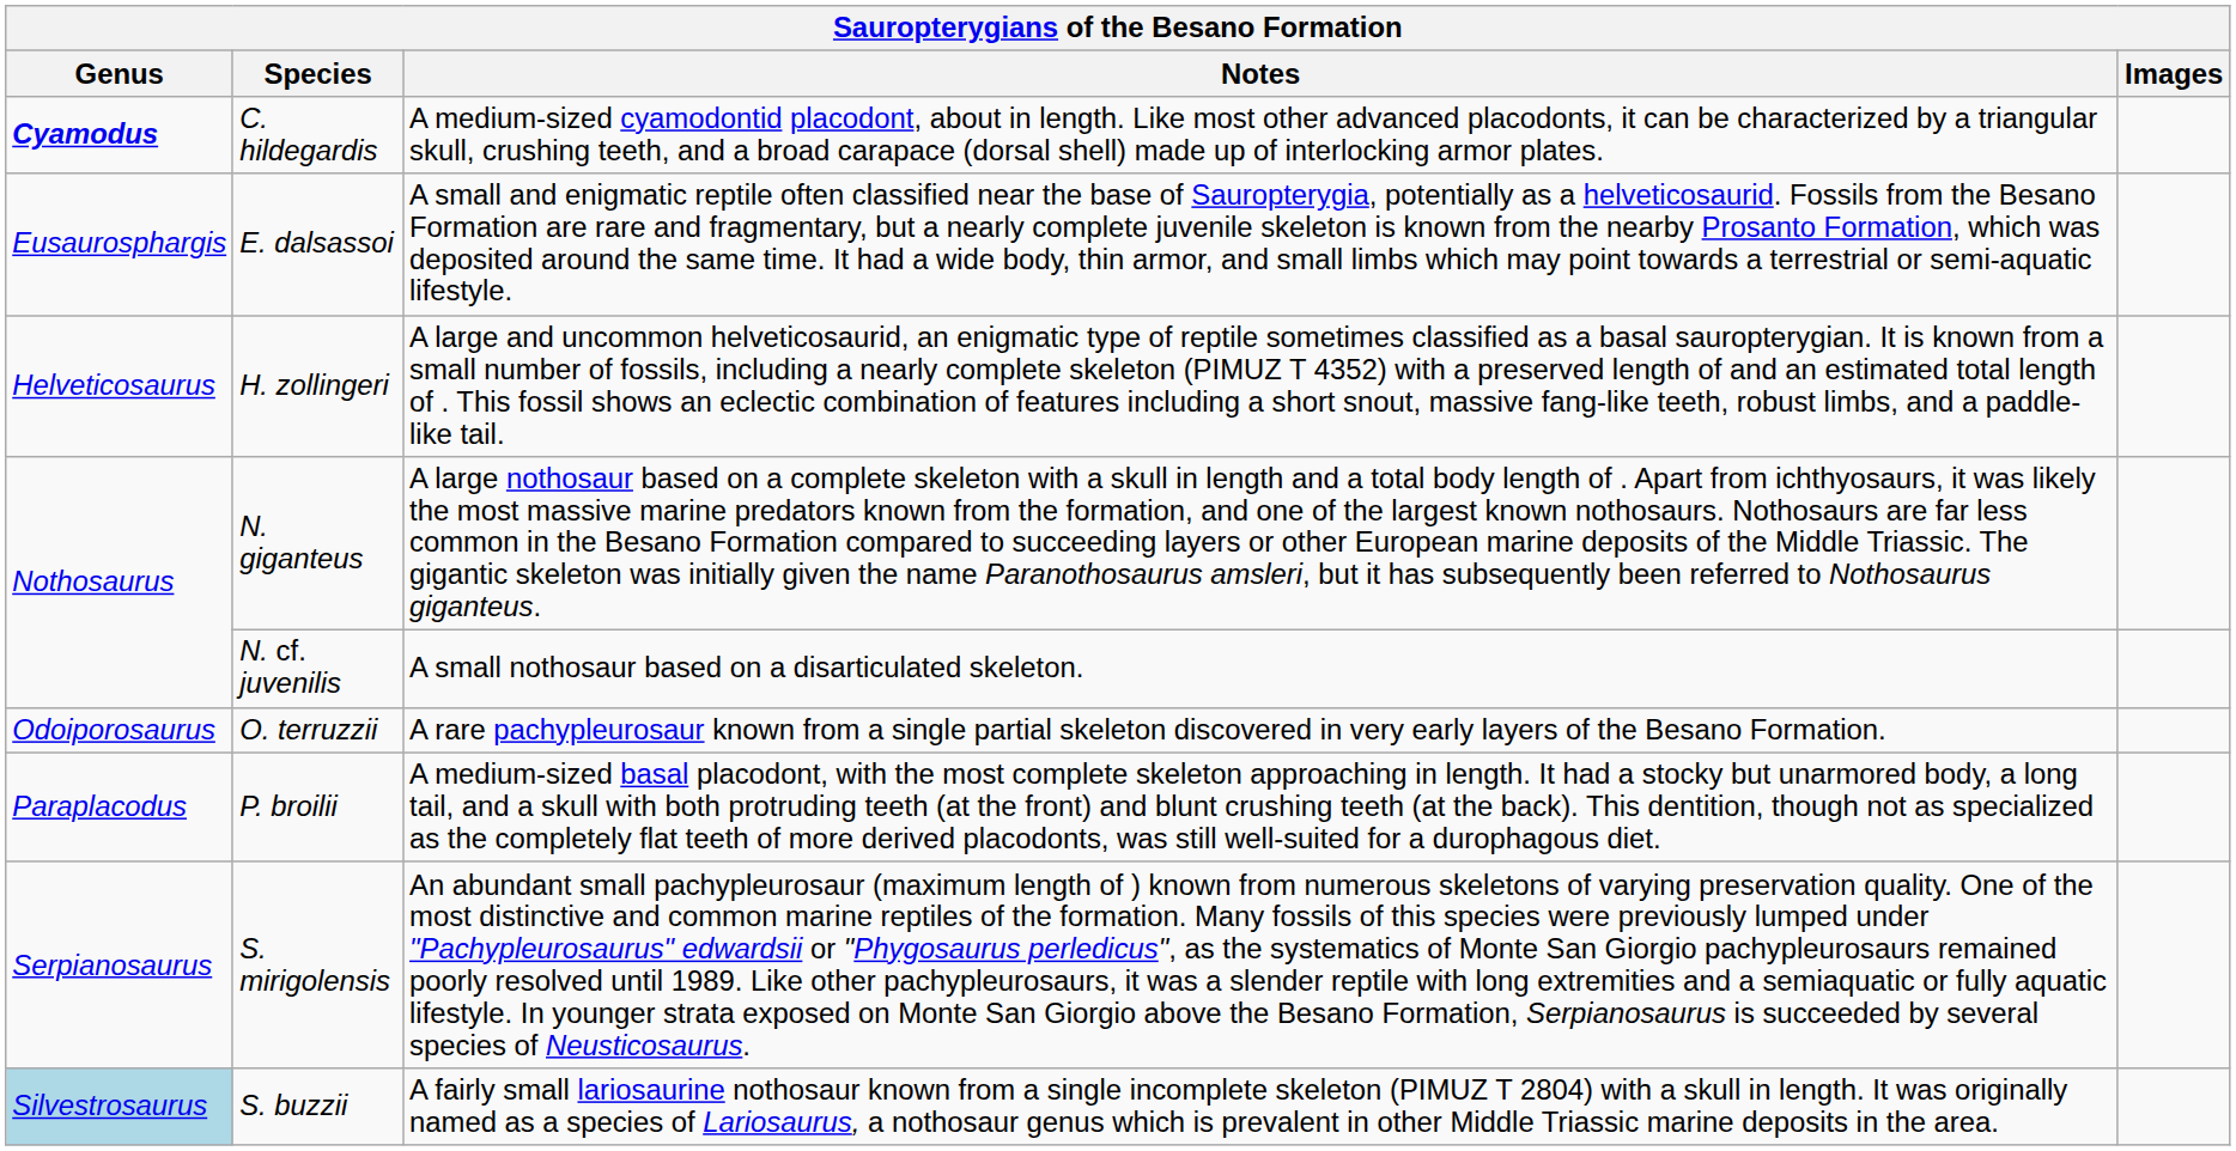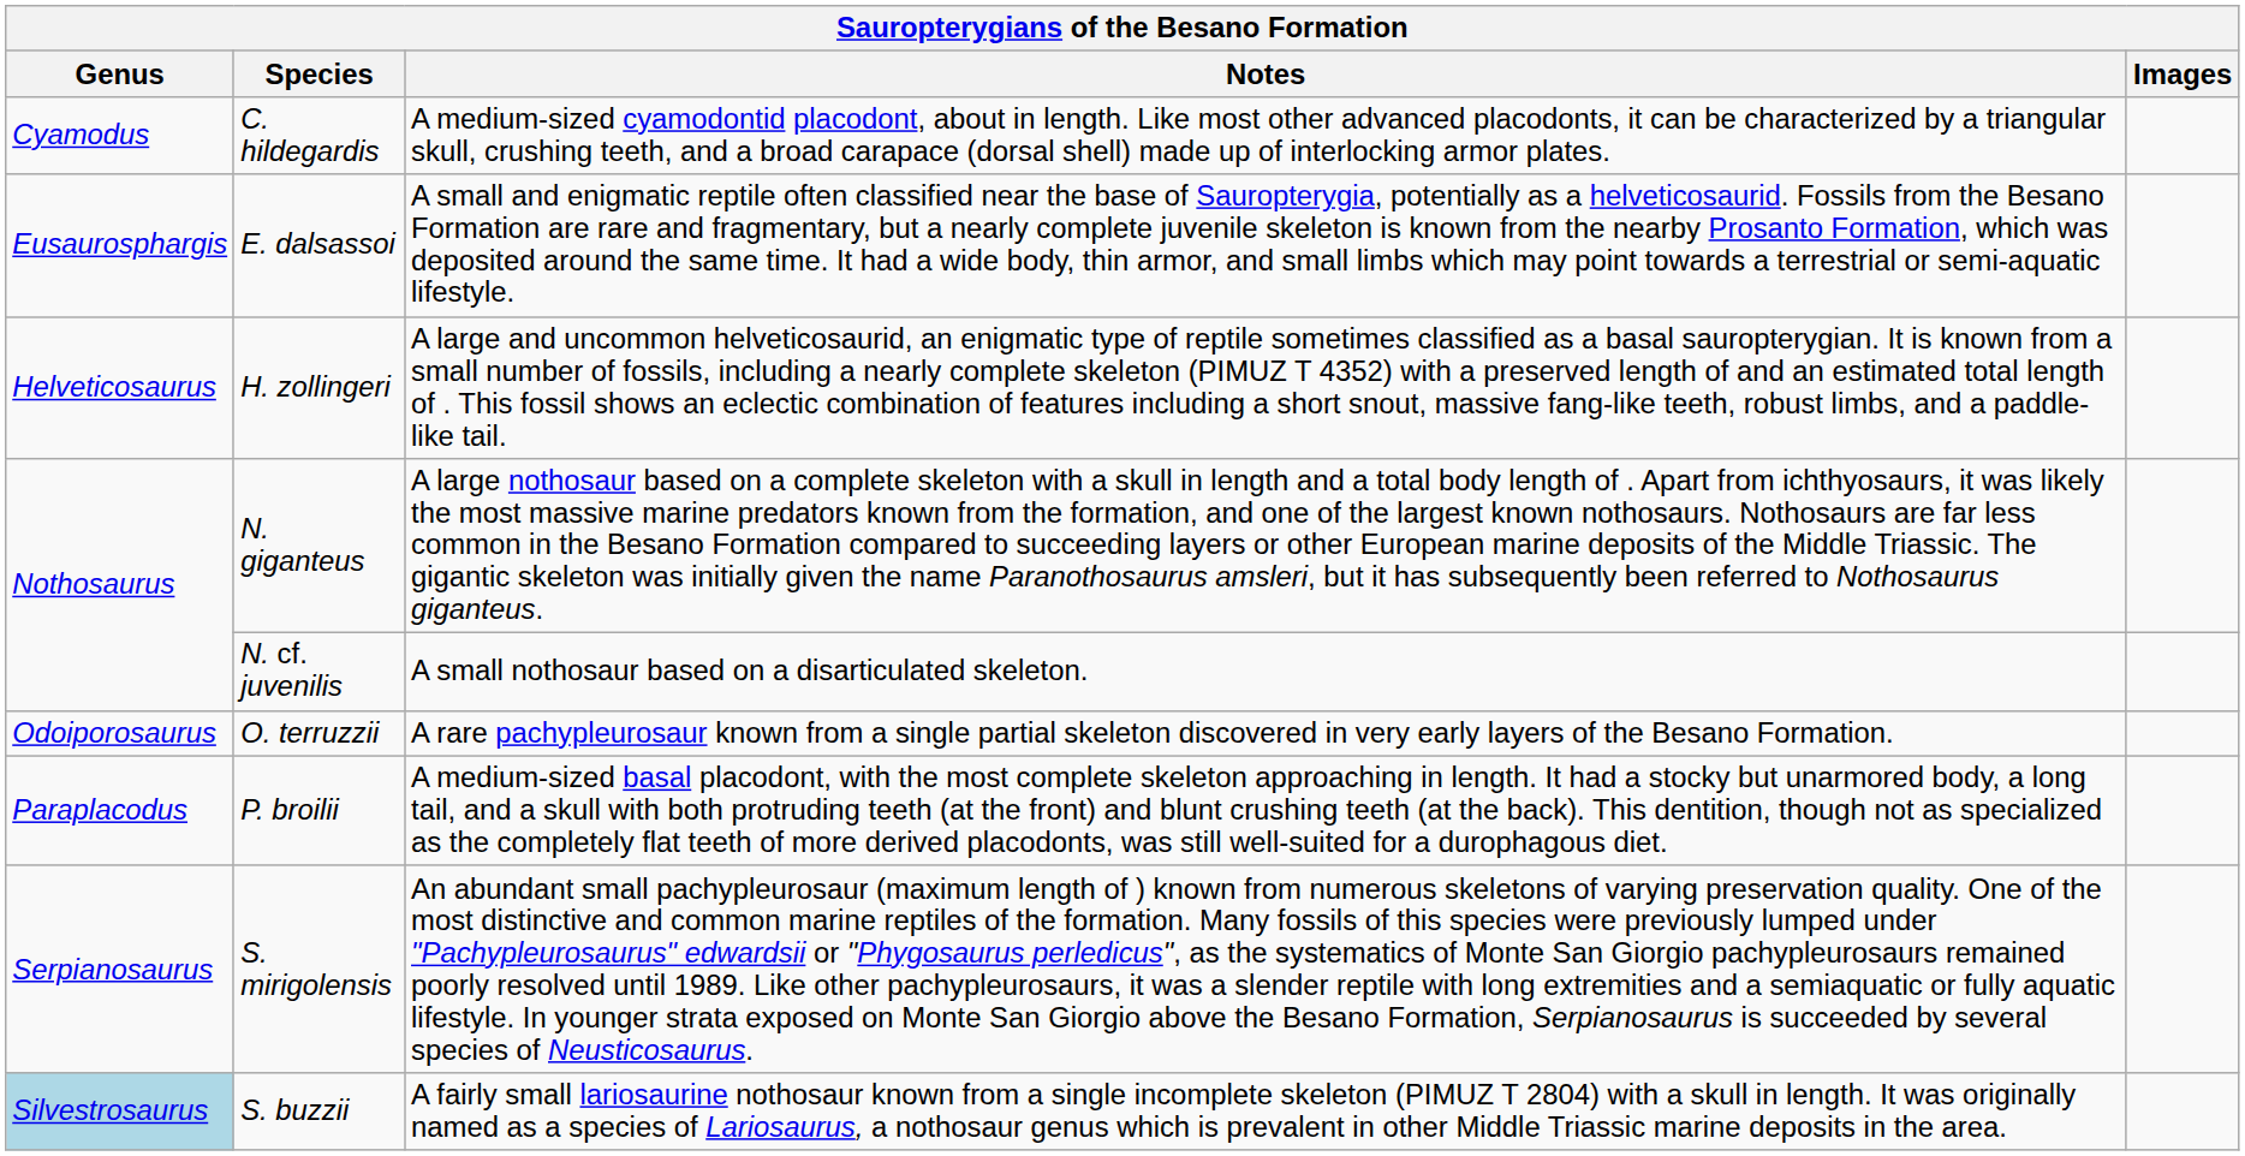C. hildegardis | Genus: bold -> normal
